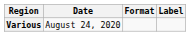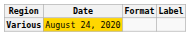Various | Date: no background -> gold background
